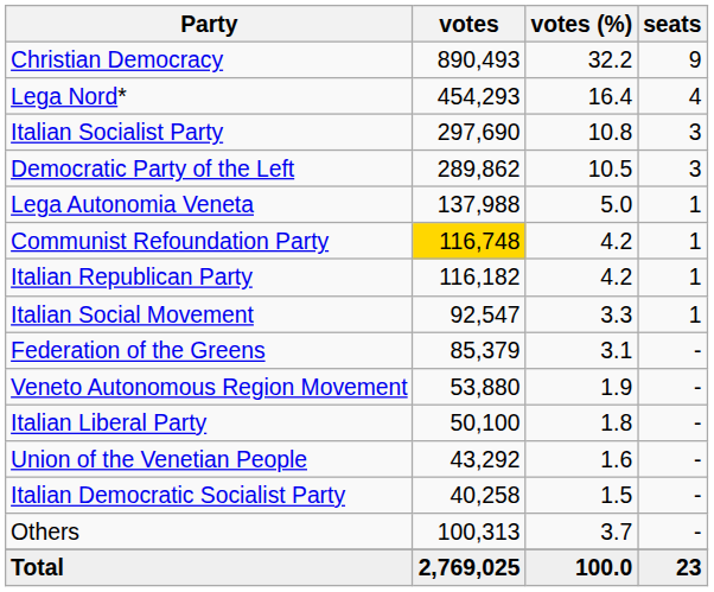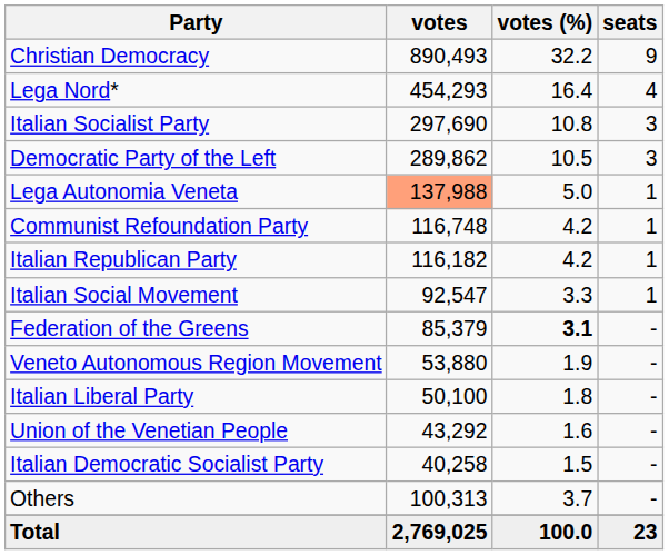Lega Autonomia Veneta | votes: no background -> lightsalmon background
Communist Refoundation Party | votes: gold background -> no background
Federation of the Greens | votes (%): normal -> bold
